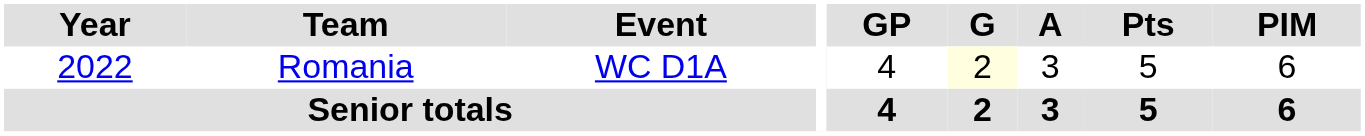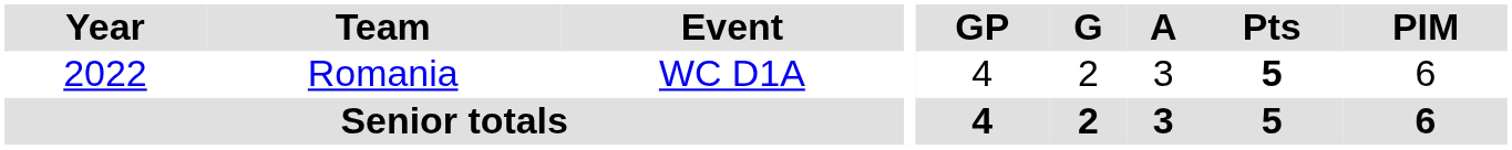Romania | G: lightyellow background -> no background
Romania | Pts: normal -> bold
